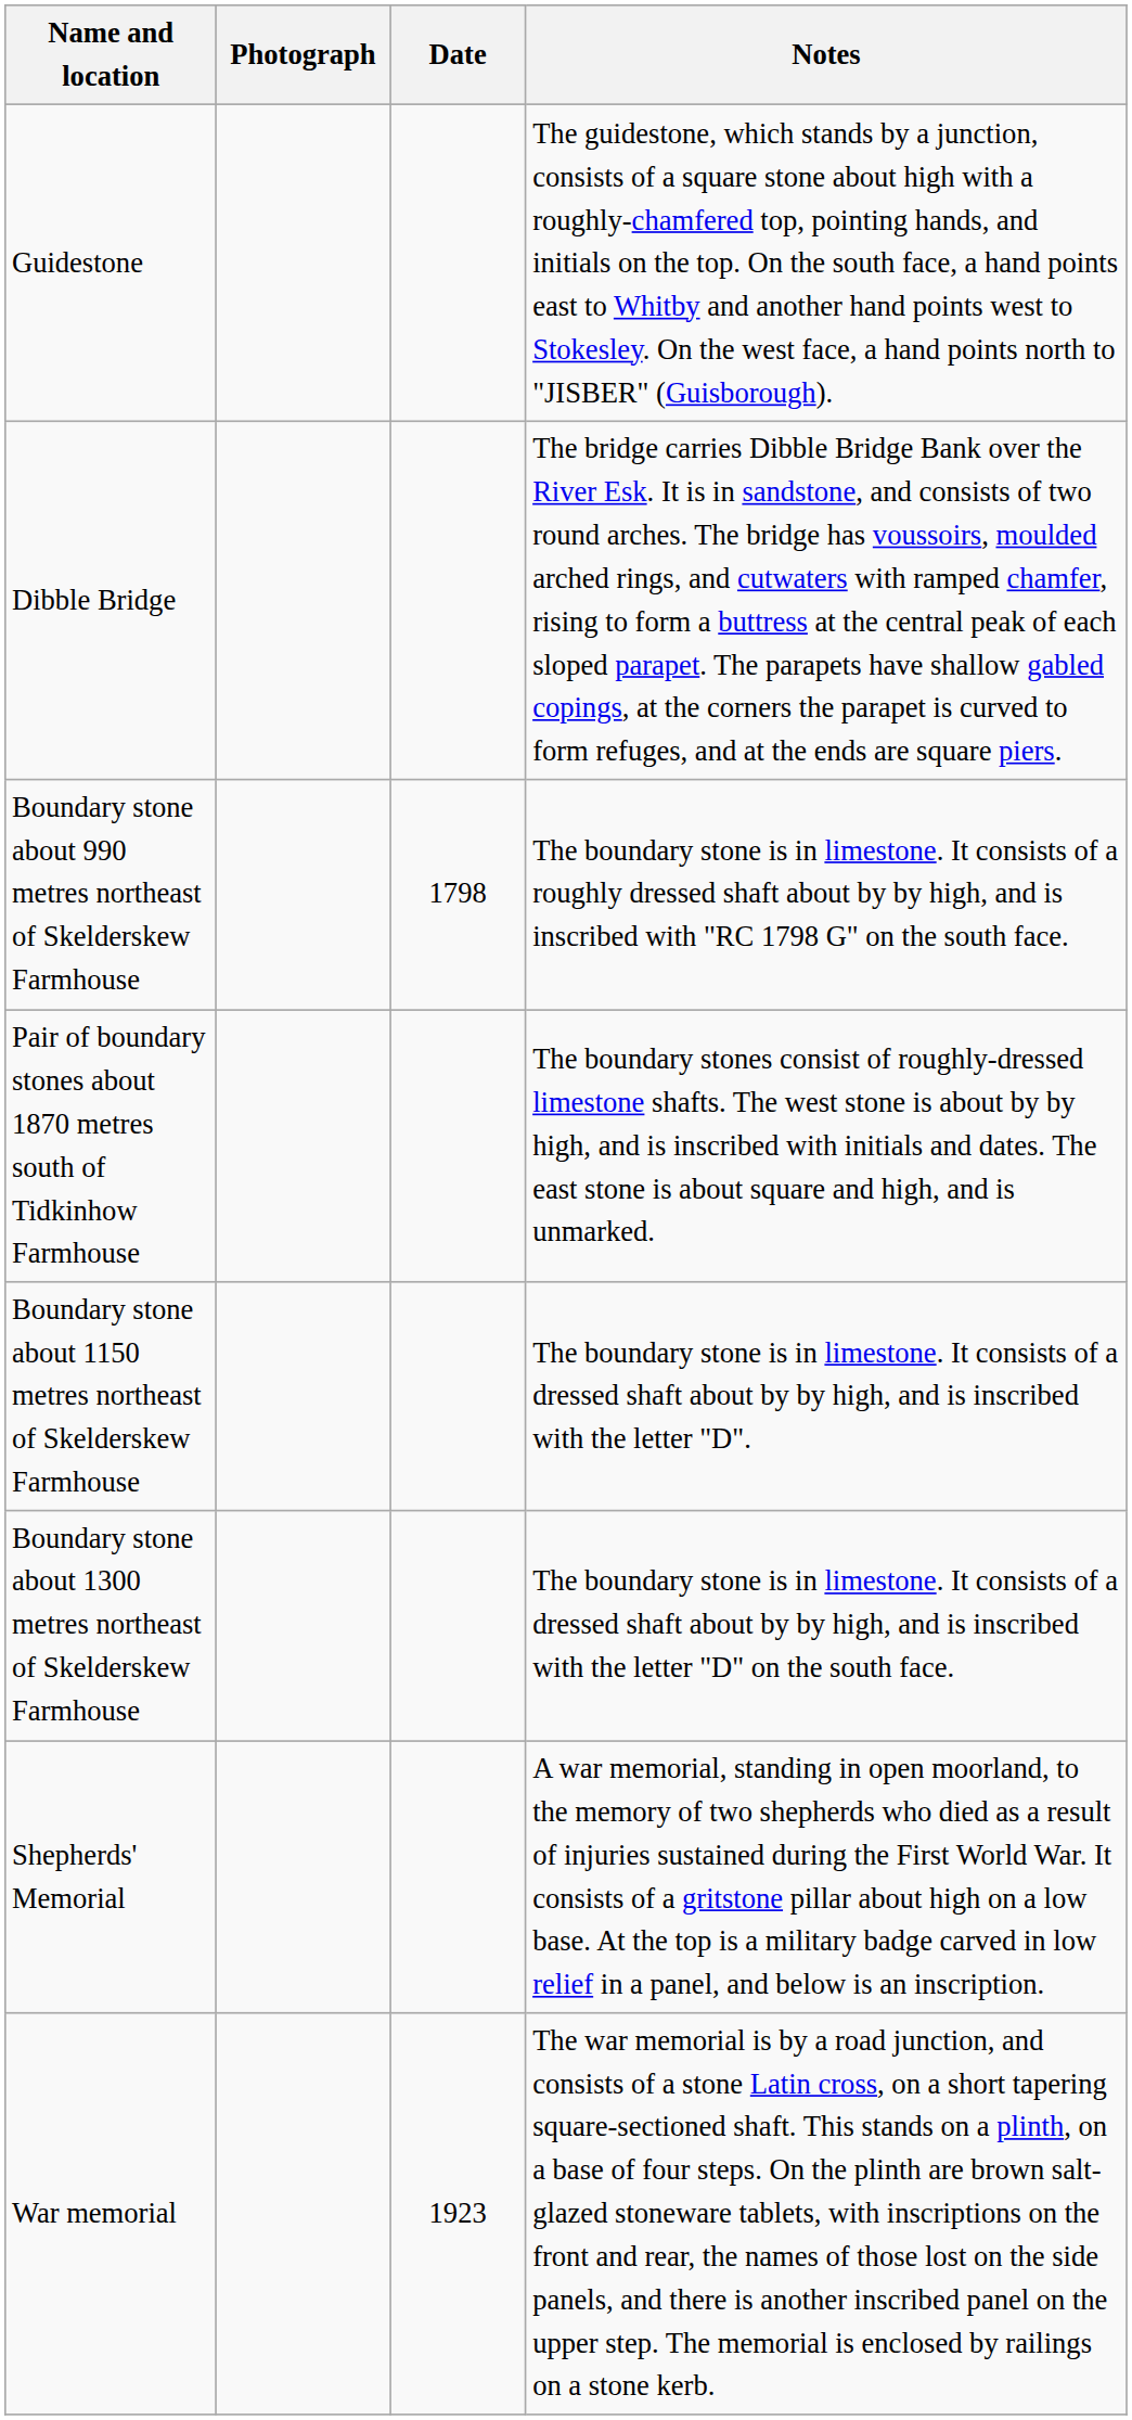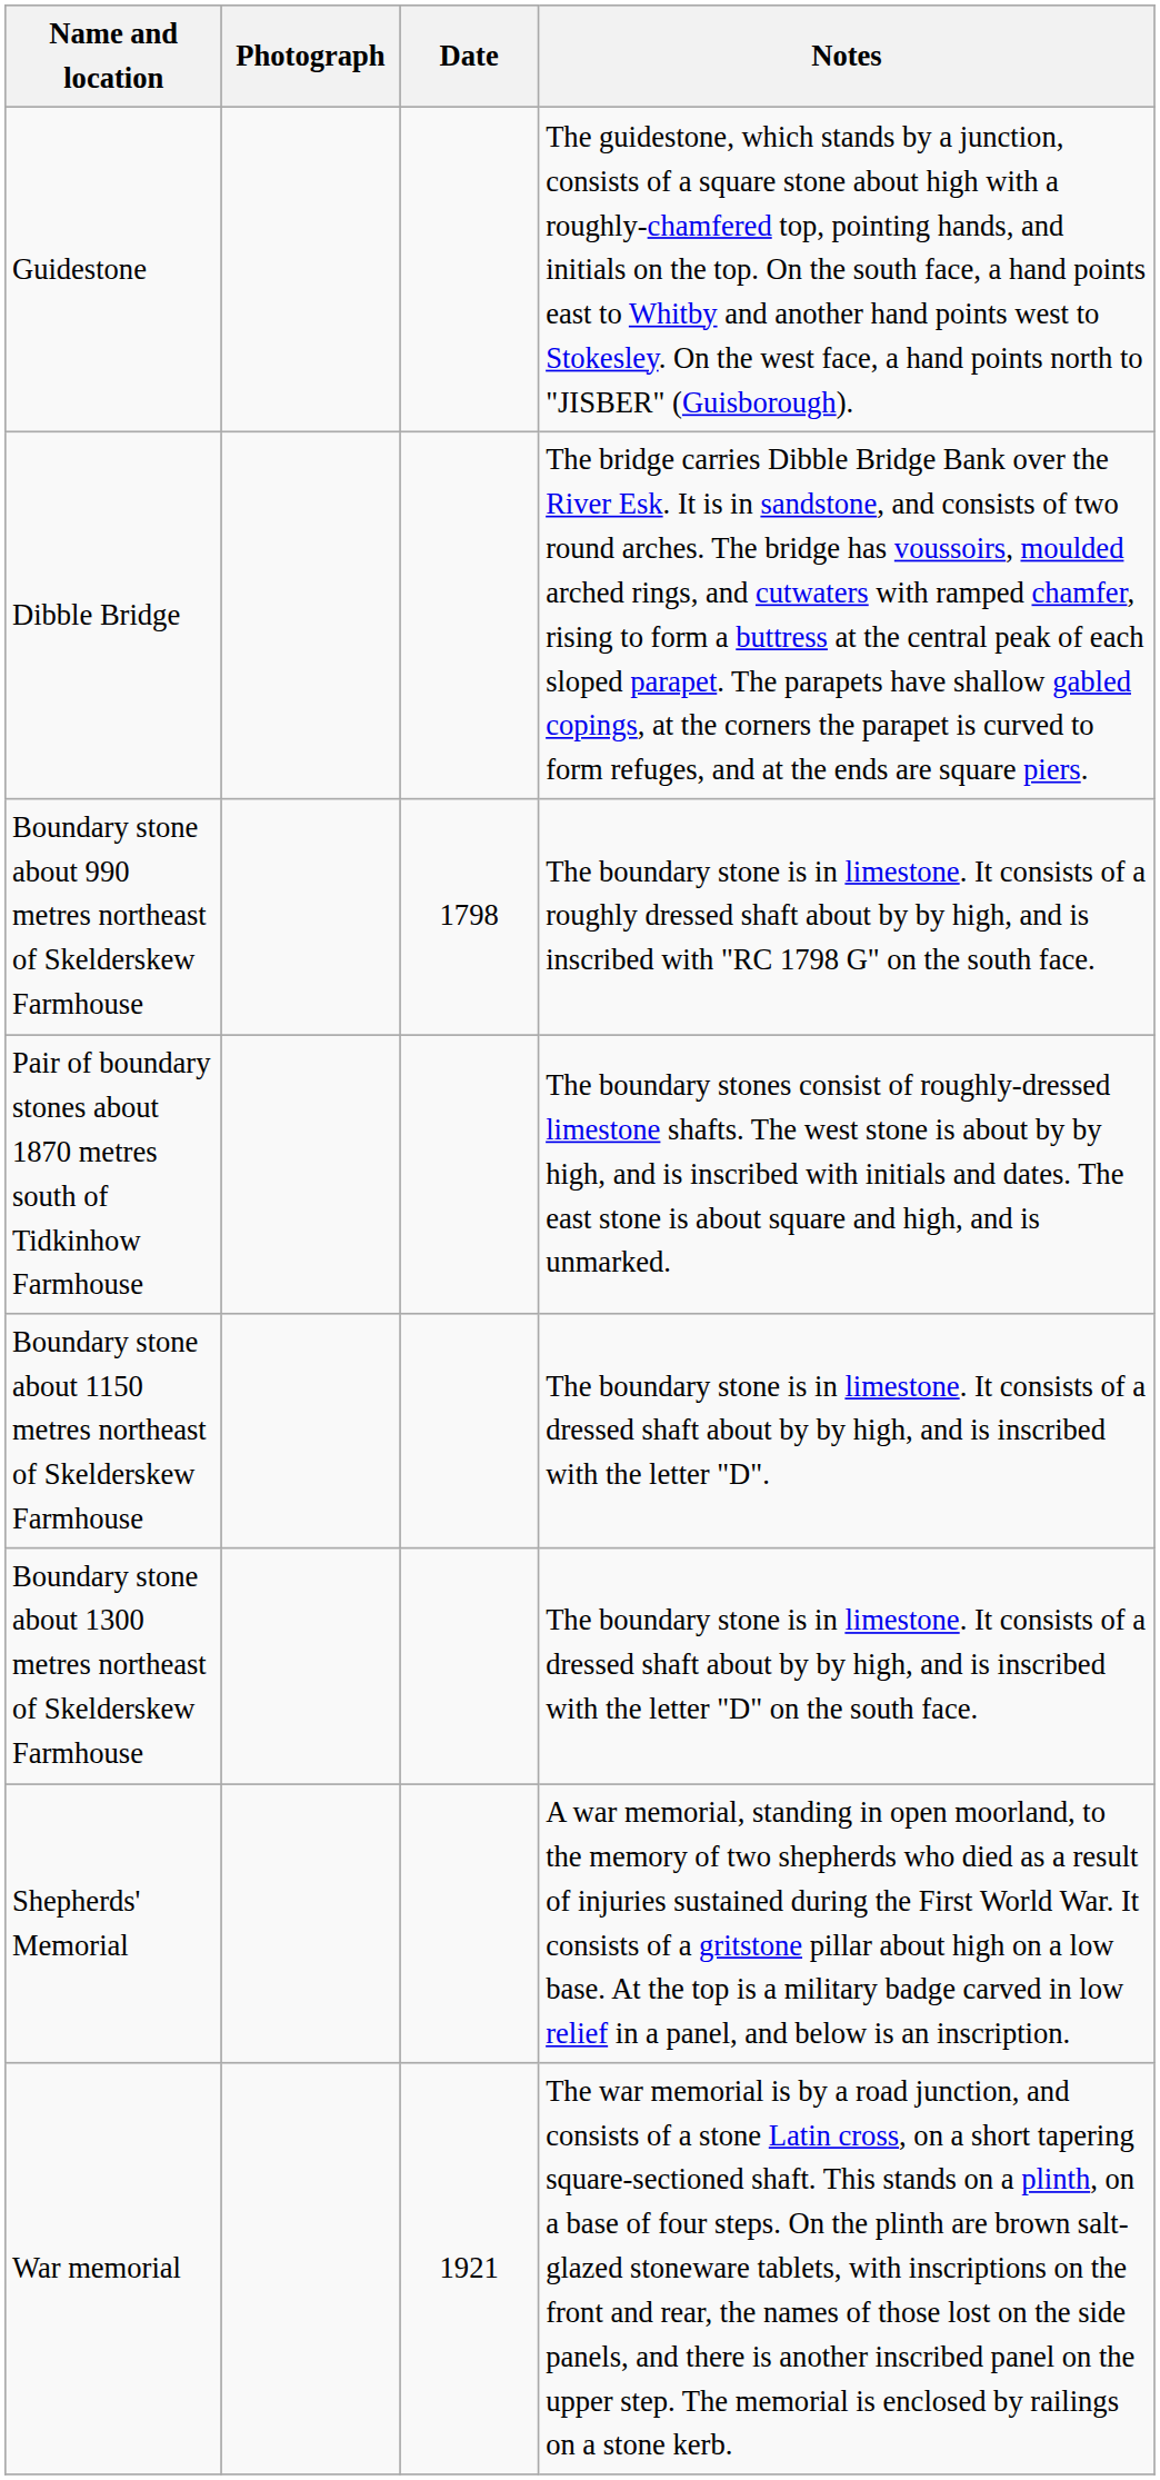War memorial | Date: 1923 -> 1921
